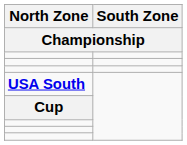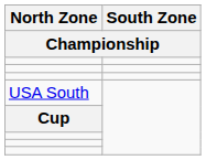row 6 | North Zone: bold -> normal
